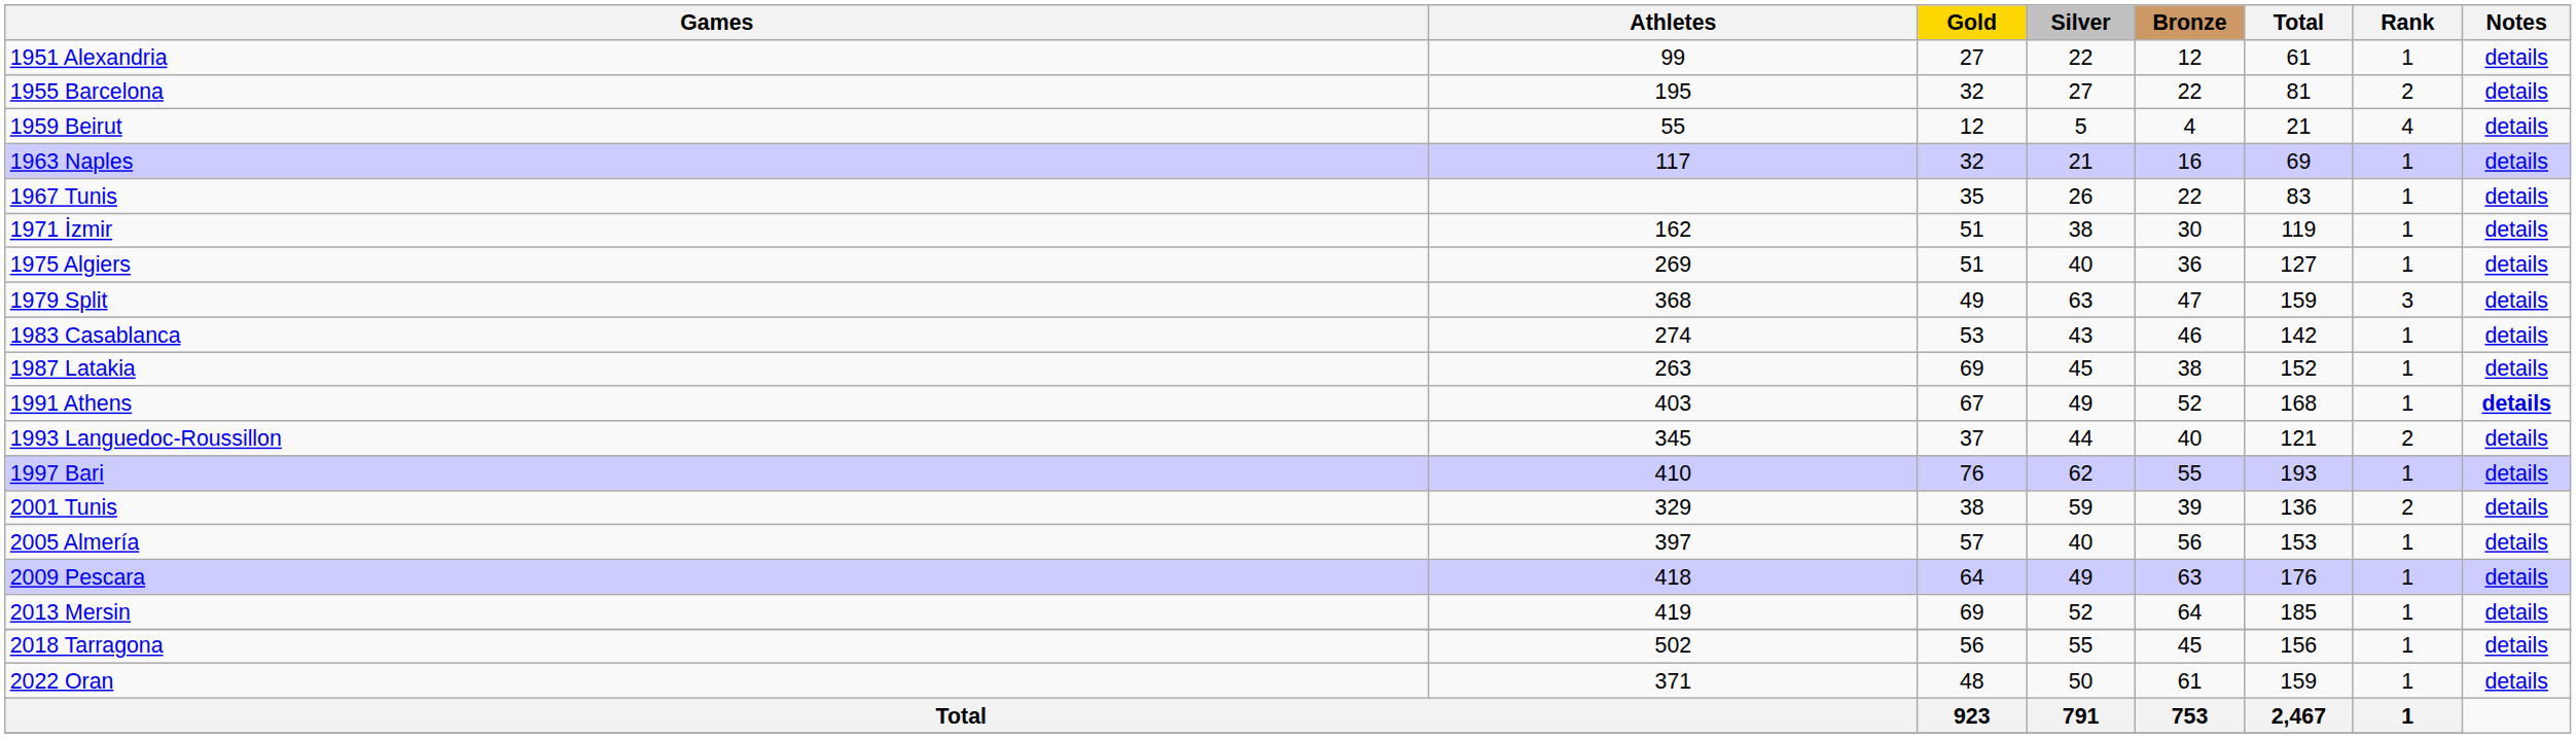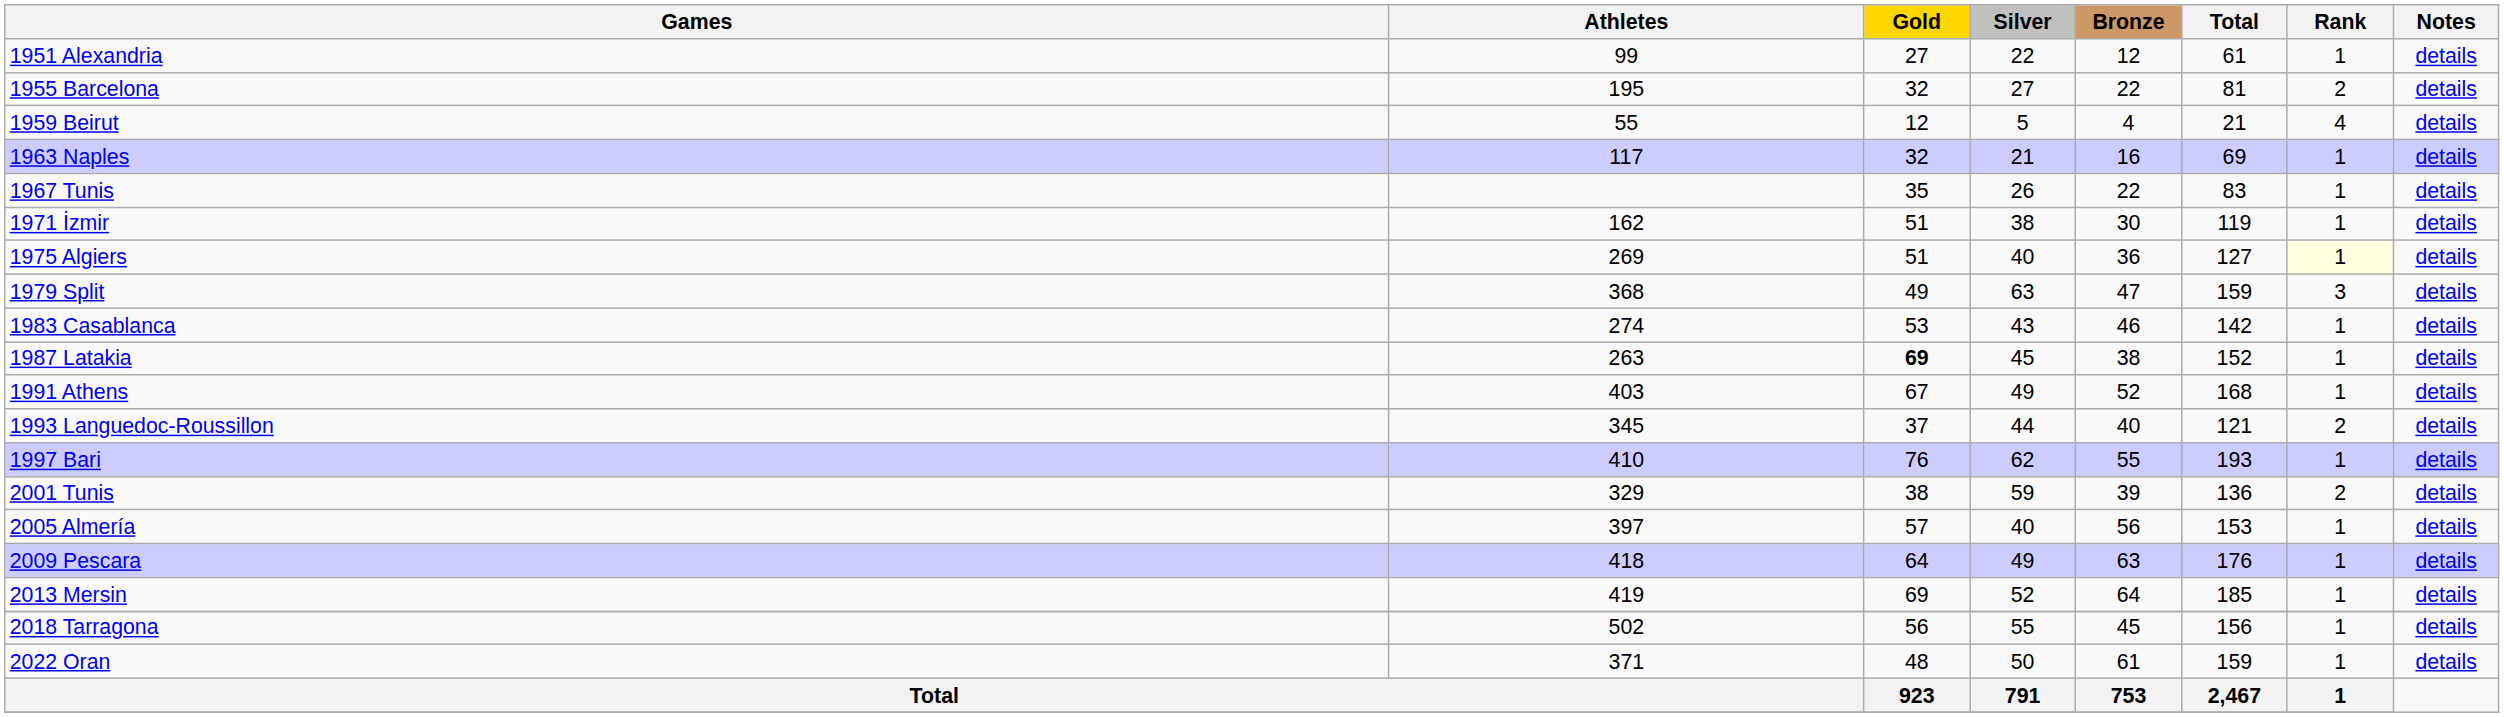1975 Algiers | Rank: no background -> lightyellow background
1987 Latakia | Gold: normal -> bold
1991 Athens | Notes: bold -> normal
